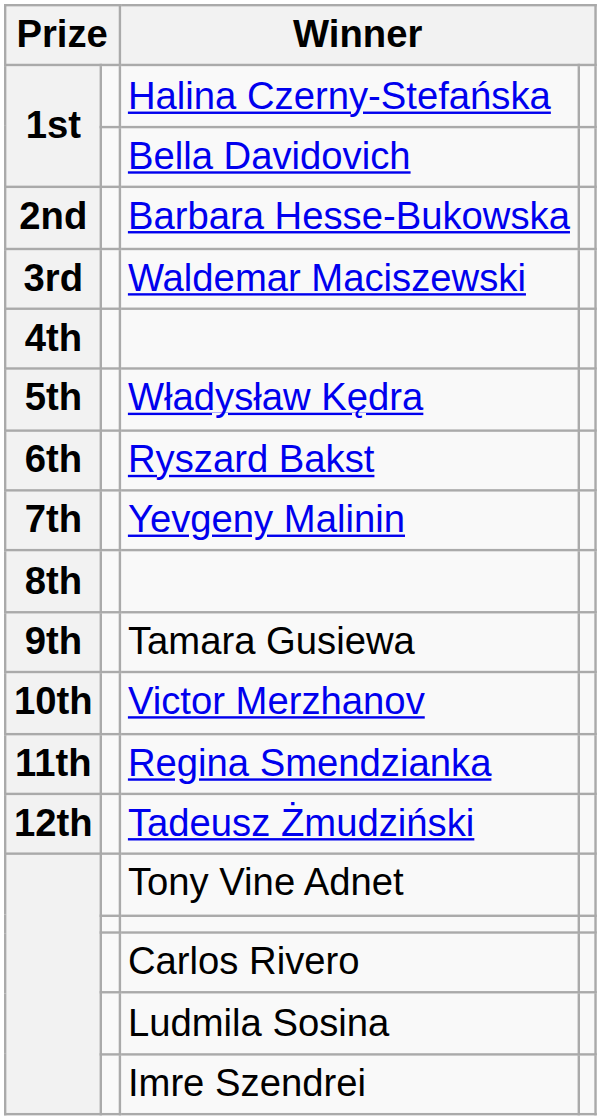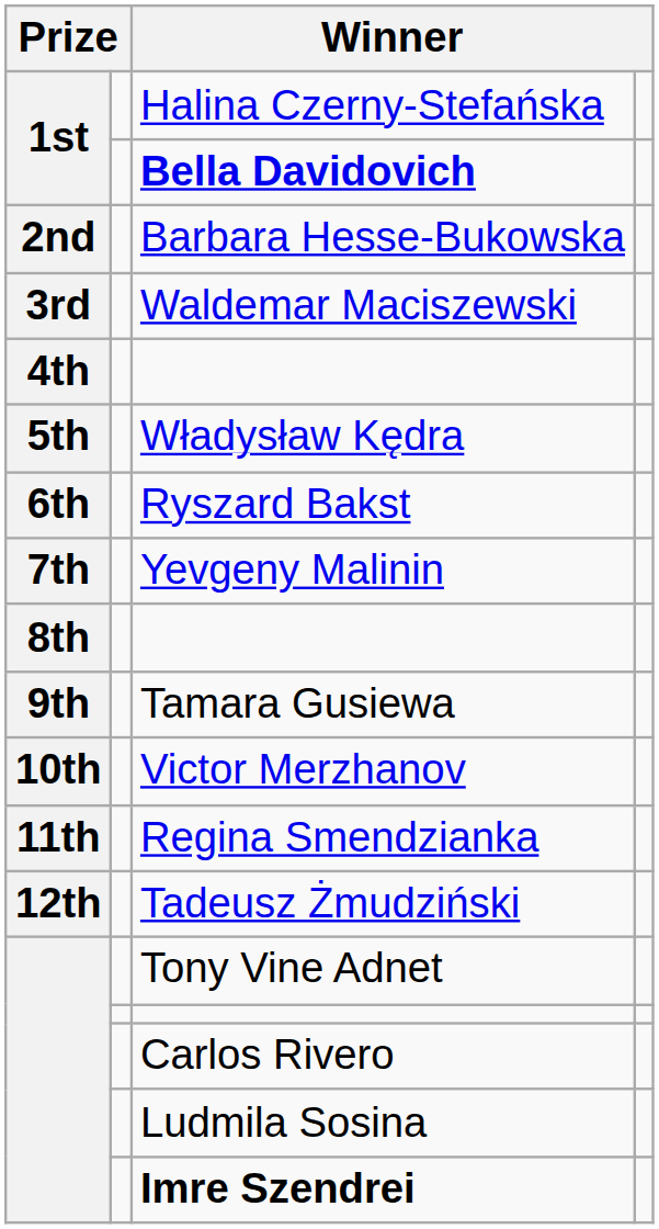Bella Davidovich | column 3: normal -> bold
Imre Szendrei | column 3: normal -> bold
